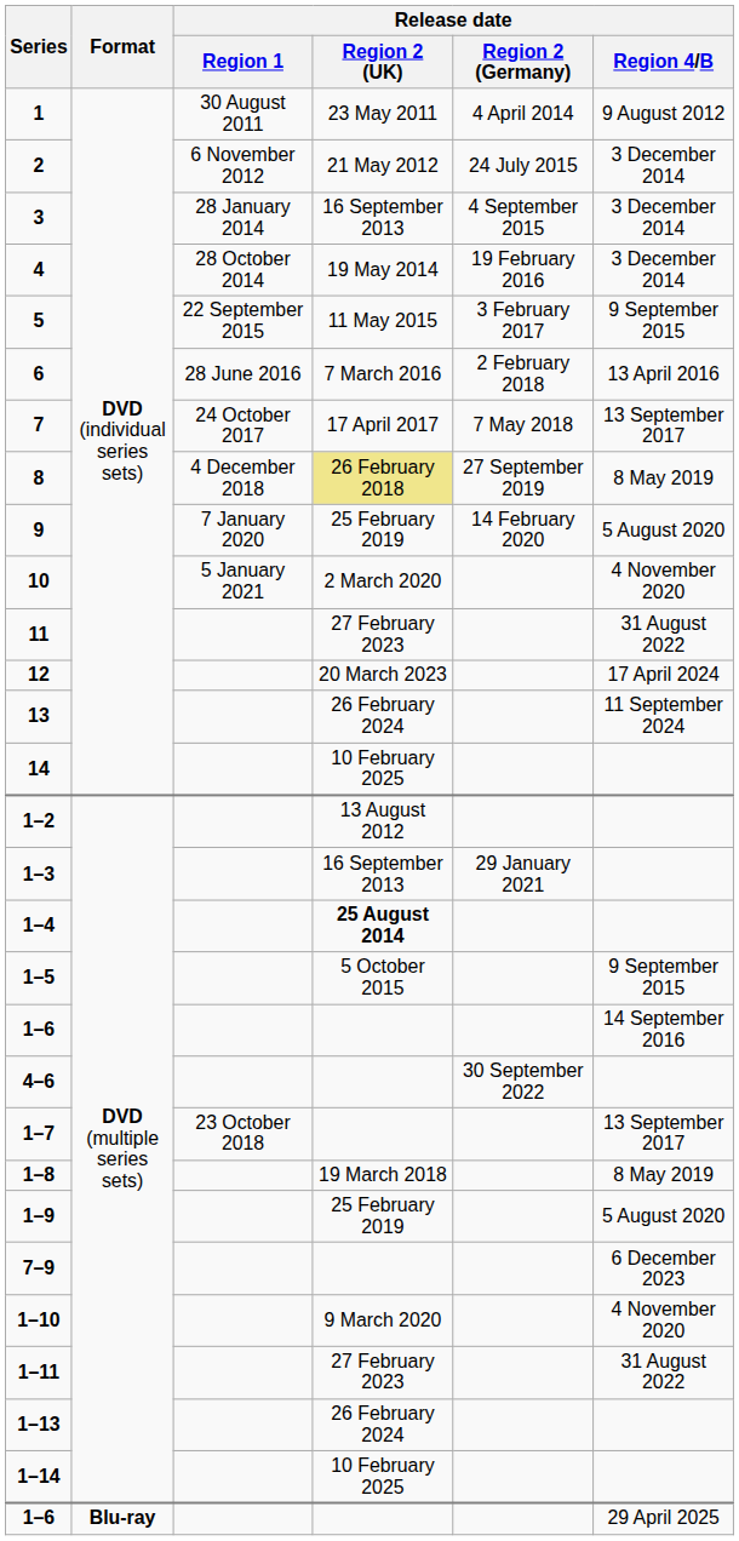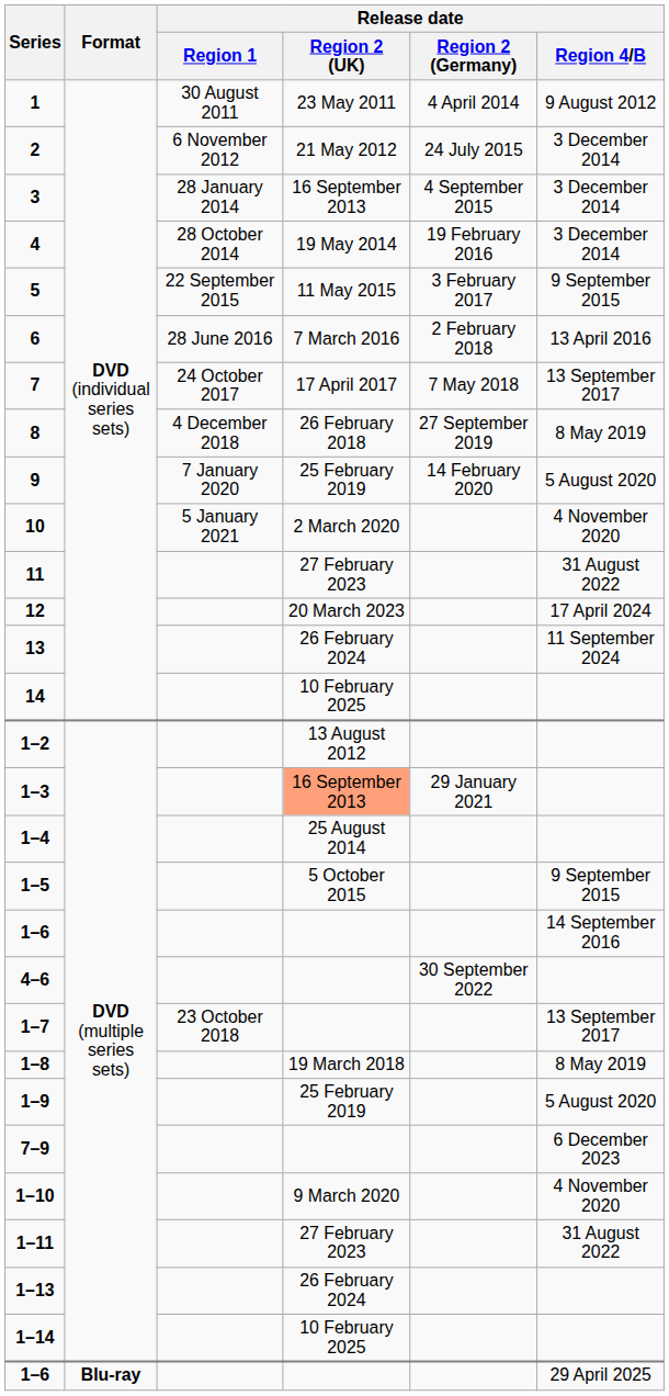8 | Release date / Region 2 (UK): khaki background -> no background
1–3 | Release date / Region 2 (UK): no background -> lightsalmon background
1–4 | Release date / Region 2 (UK): bold -> normal
